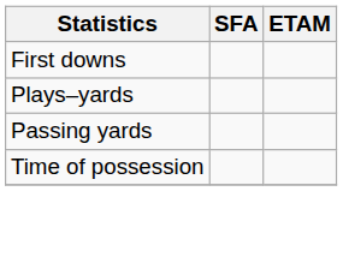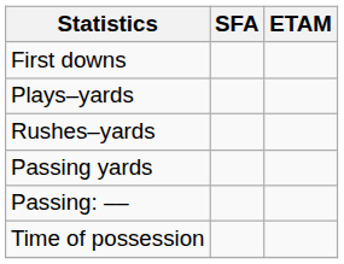+ row: Rushes–yards
+ row: Passing: ––
